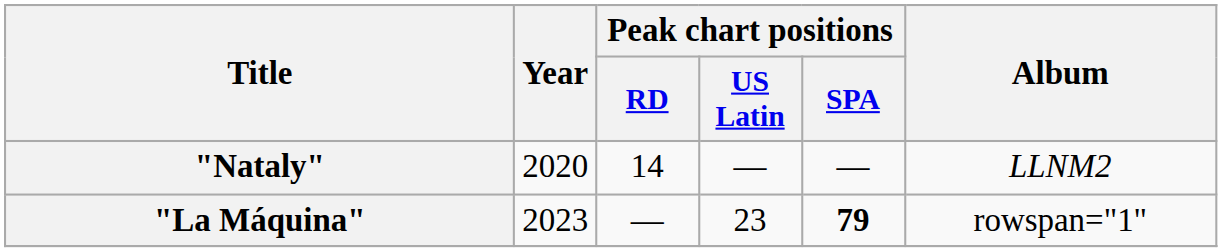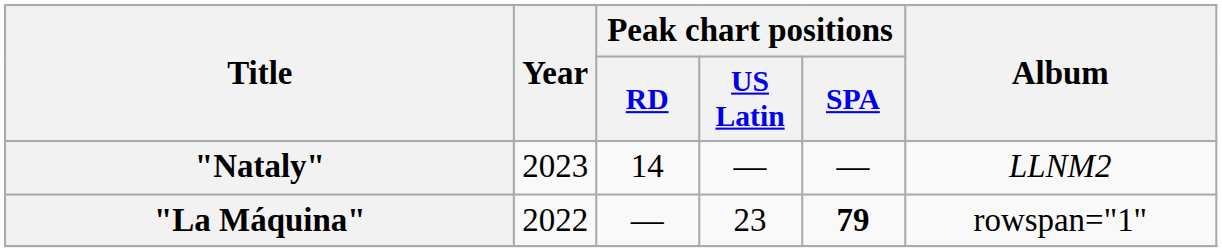"Nataly" | Year: 2020 -> 2023
"La Máquina" | Year: 2023 -> 2022
